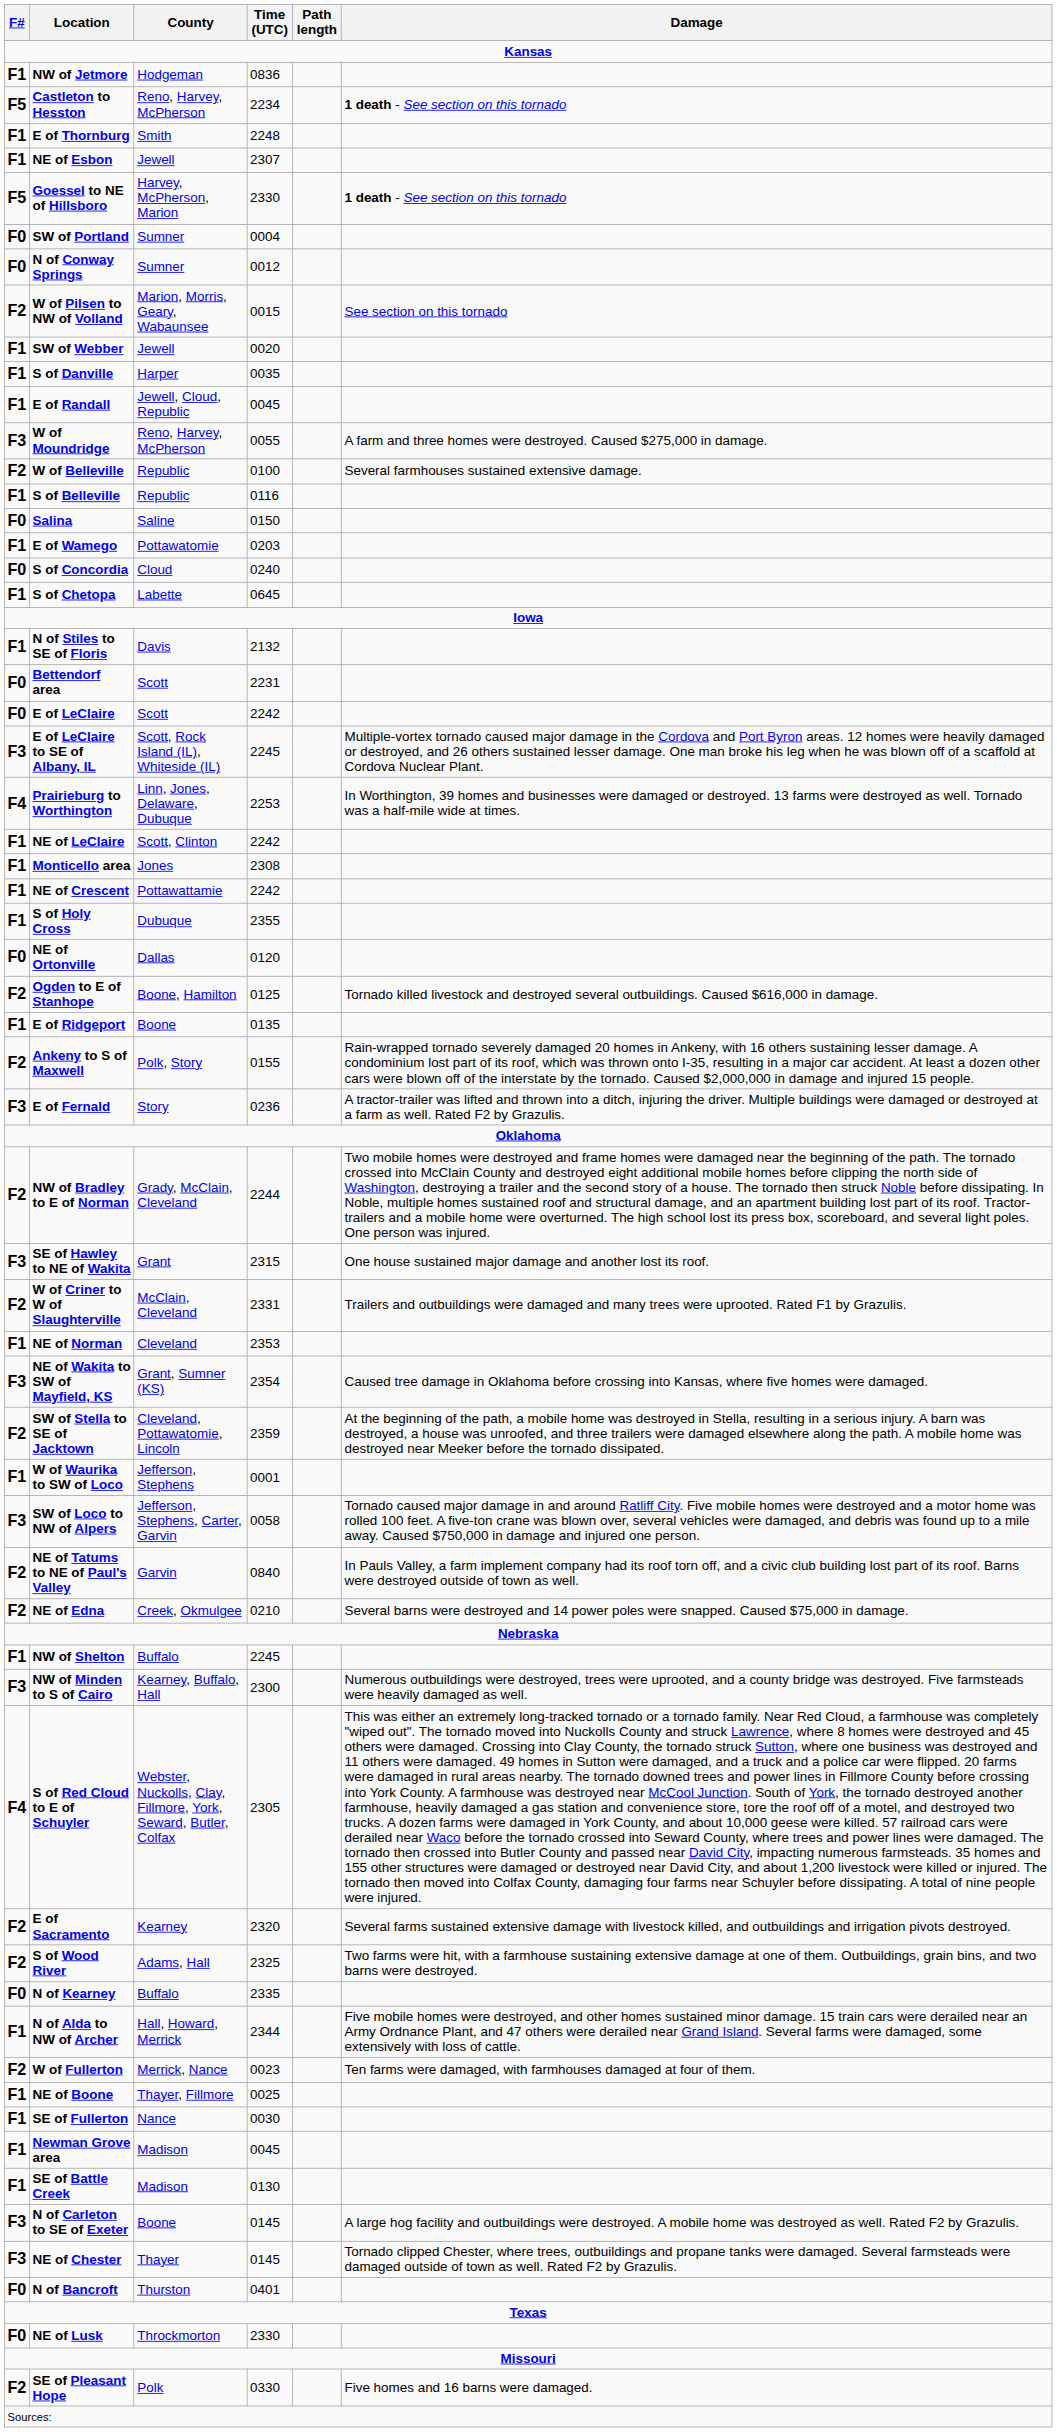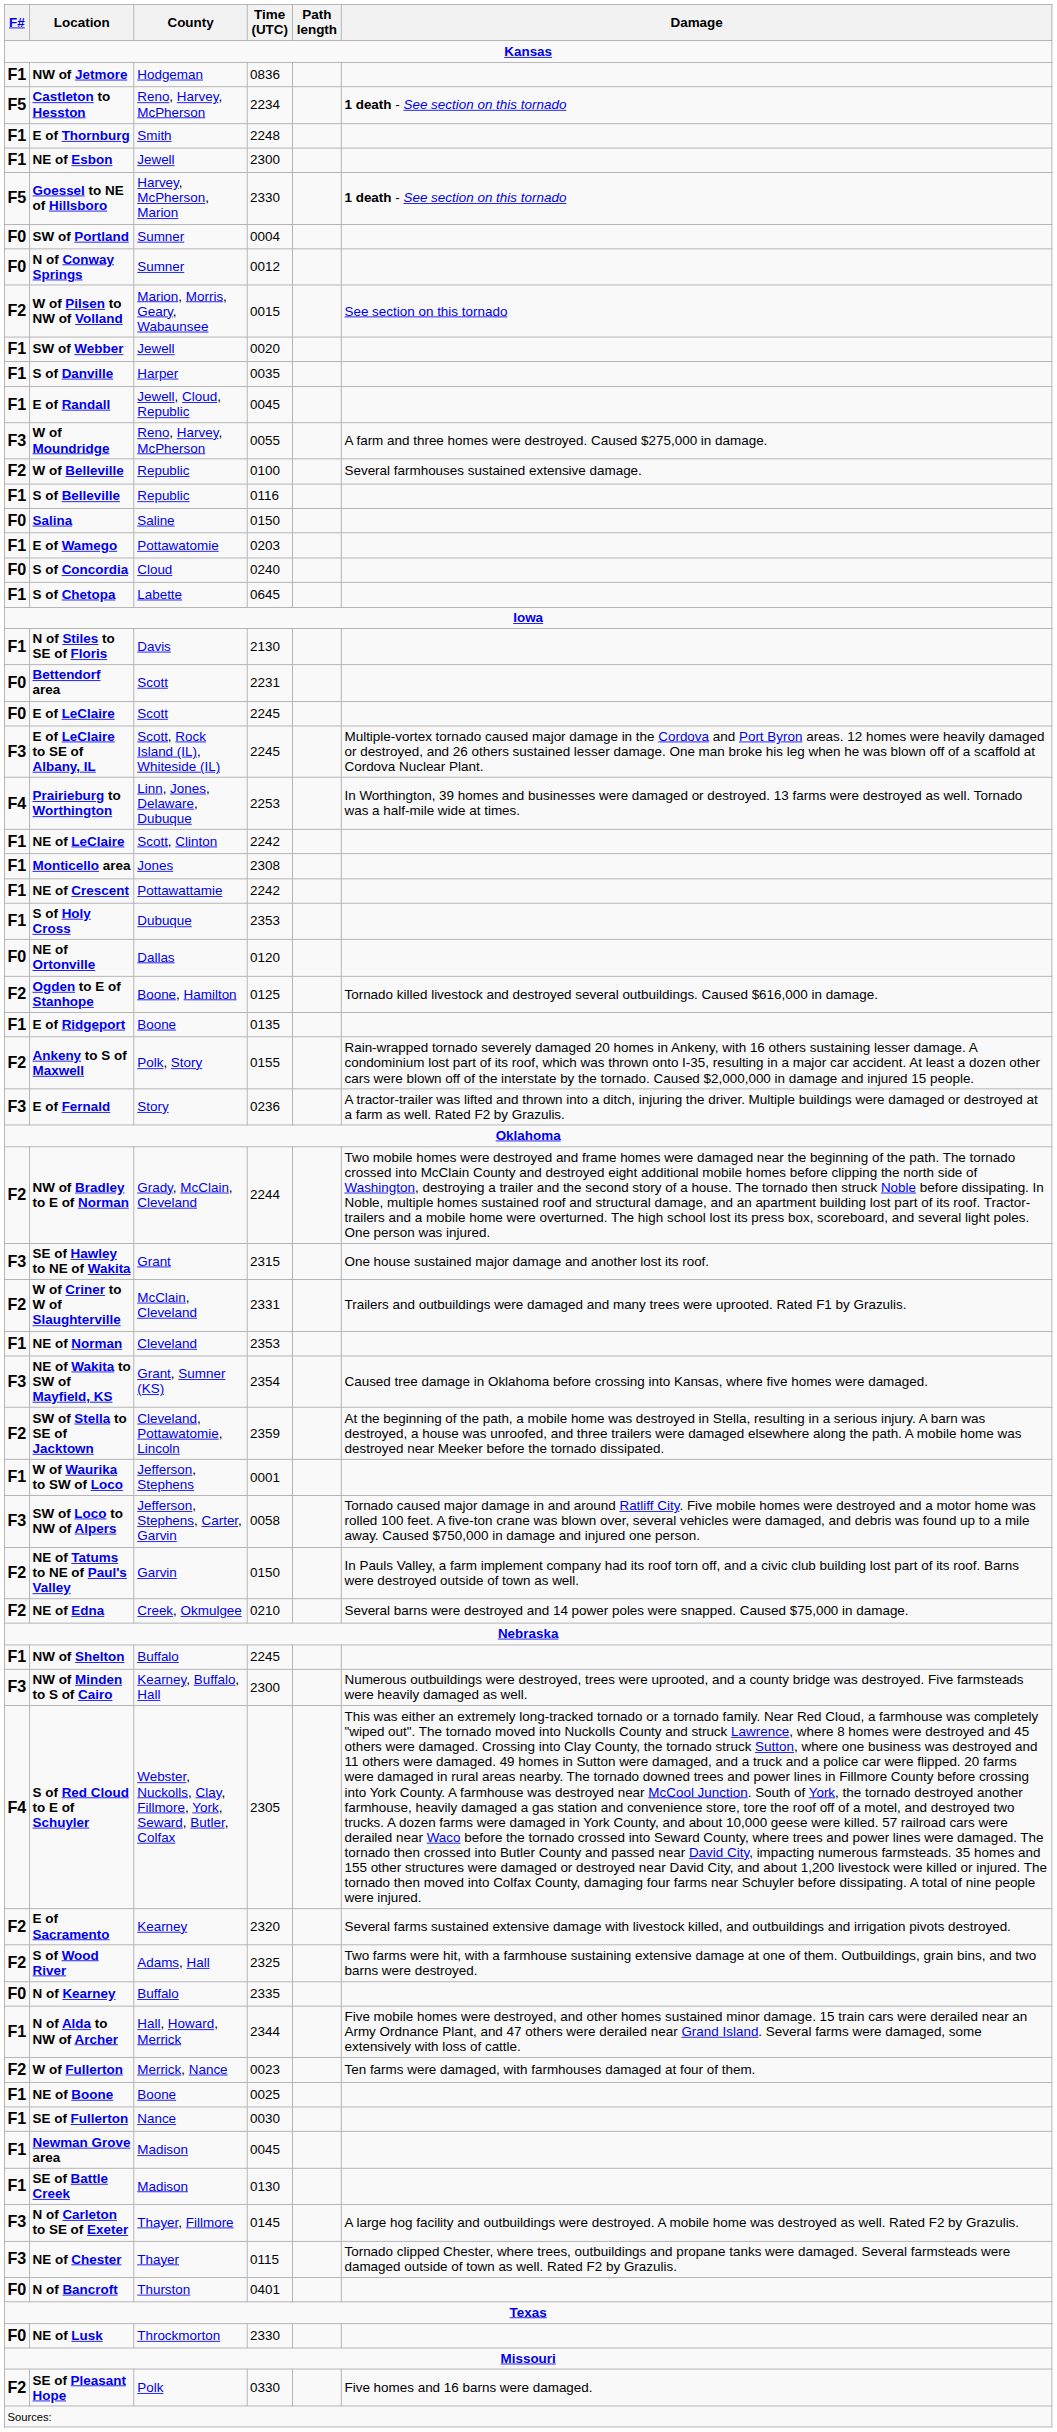NE of Esbon | Time (UTC): 2307 -> 2300
N of Stiles to SE of Floris | Time (UTC): 2132 -> 2130
E of LeClaire | Time (UTC): 2242 -> 2245
S of Holy Cross | Time (UTC): 2355 -> 2353
NE of Tatums to NE of Paul's Valley | Time (UTC): 0840 -> 0150
NE of Boone | County: Thayer, Fillmore -> Boone
N of Carleton to SE of Exeter | County: Boone -> Thayer, Fillmore
NE of Chester | Time (UTC): 0145 -> 0115
